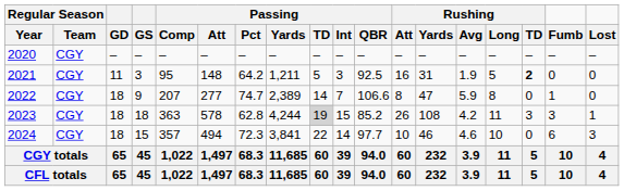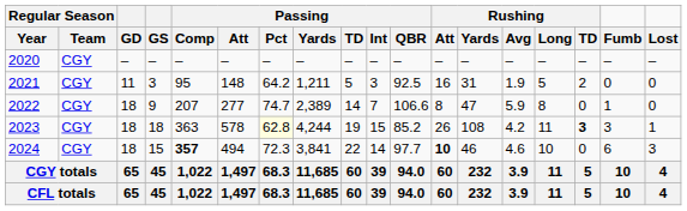2021 | Rushing / TD: bold -> normal
2023 | Passing / Pct: no background -> lightyellow background
2023 | Passing / TD: lightgrey background -> no background
2023 | Rushing / TD: normal -> bold
2024 | Passing / Comp: normal -> bold
2024 | Rushing / Att: normal -> bold
